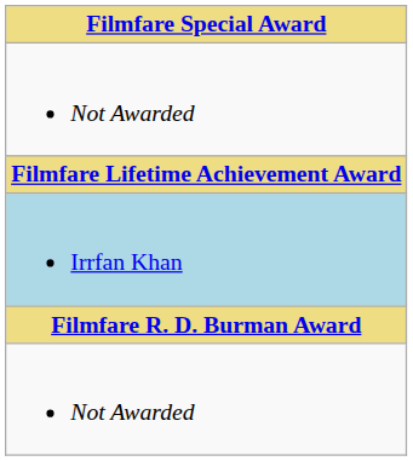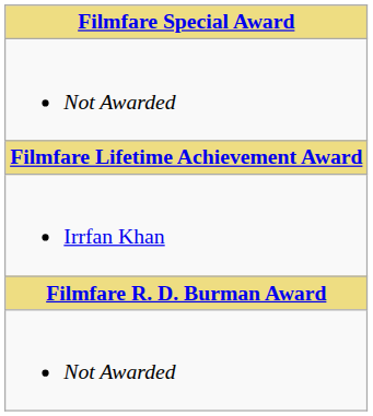Irrfan Khan | column 1: lightblue background -> no background
